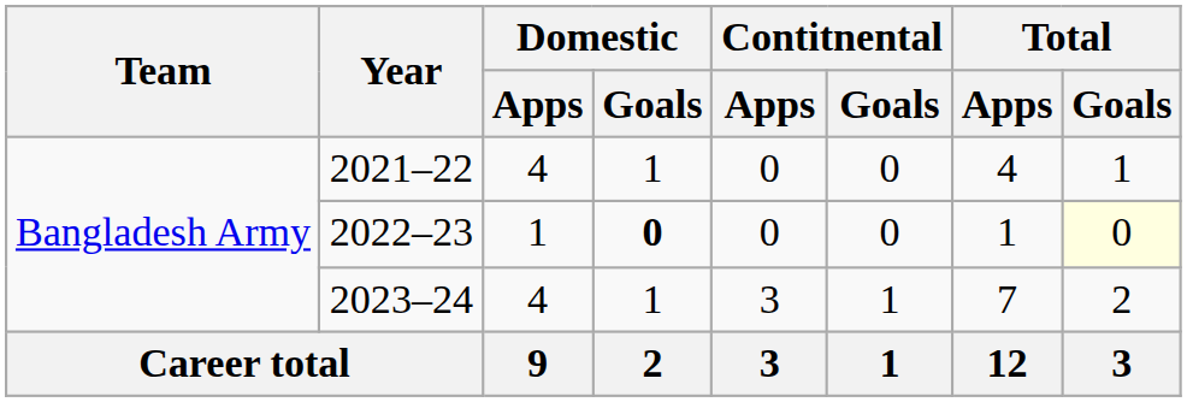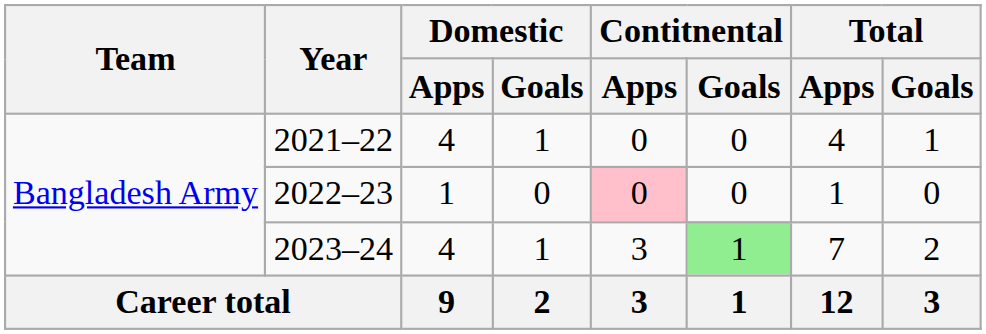2022–23 | Domestic / Goals: bold -> normal
2022–23 | Contitnental / Apps: no background -> pink background
2022–23 | Total / Goals: lightyellow background -> no background
2023–24 | Contitnental / Goals: no background -> lightgreen background
